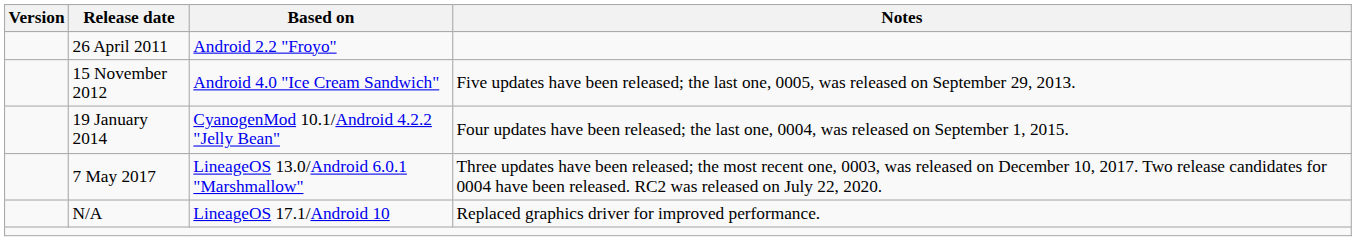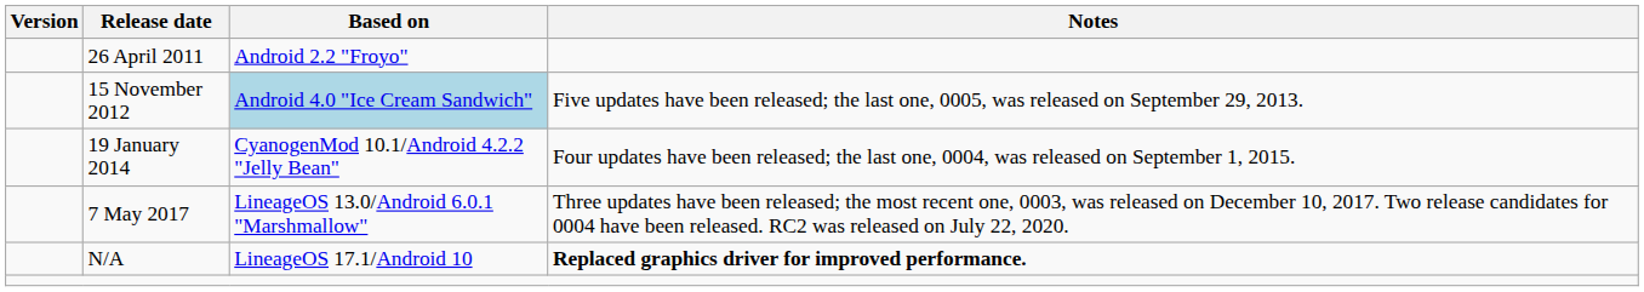15 November 2012 | Based on: no background -> lightblue background
N/A | Notes: normal -> bold
